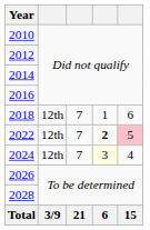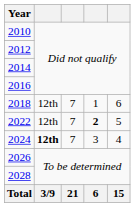2022 | column 5: pink background -> no background
2024 | column 2: normal -> bold
2024 | column 4: lightyellow background -> no background
